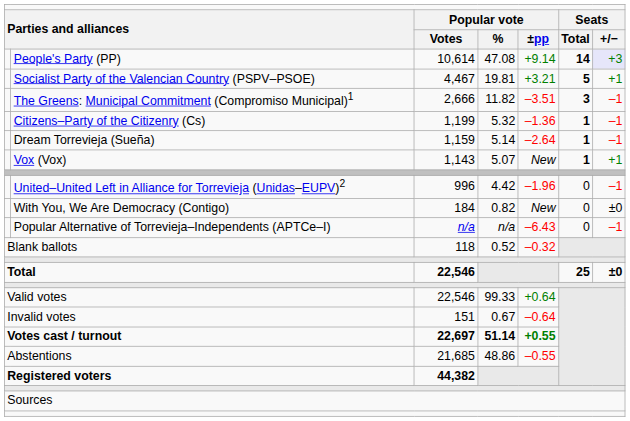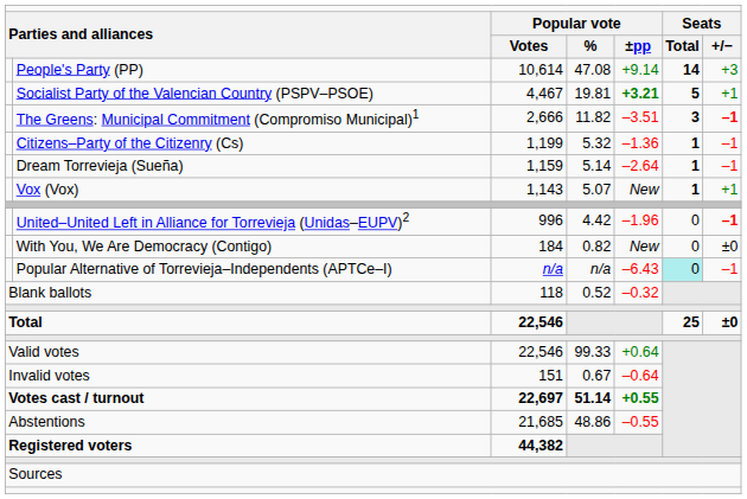People's Party (PP) | column 7: lavender background -> no background
Socialist Party of the Valencian Country (PSPV–PSOE) | column 5: normal -> bold
The Greens: Municipal Commitment (Compromiso Municipal)1 | column 7: normal -> bold
United–United Left in Alliance for Torrevieja (Unidas–EUPV)2 | column 7: normal -> bold
Popular Alternative of Torrevieja–Independents (APTCe–I) | column 6: no background -> paleturquoise background
